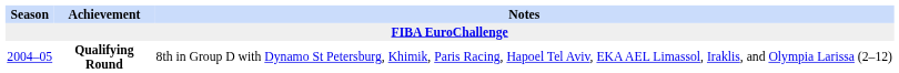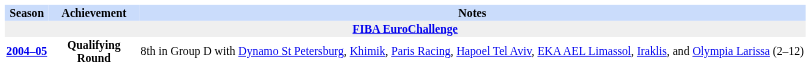Qualifying Round | Season: normal -> bold
